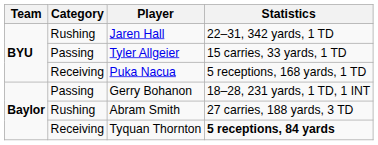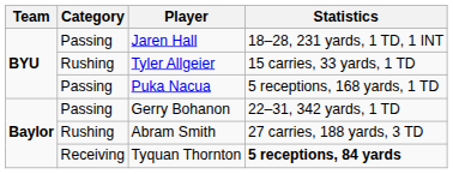Jaren Hall | Category: Rushing -> Passing
Jaren Hall | Statistics: 22–31, 342 yards, 1 TD -> 18–28, 231 yards, 1 TD, 1 INT
Tyler Allgeier | Category: Passing -> Rushing
Puka Nacua | Category: Receiving -> Passing
Gerry Bohanon | Statistics: 18–28, 231 yards, 1 TD, 1 INT -> 22–31, 342 yards, 1 TD
